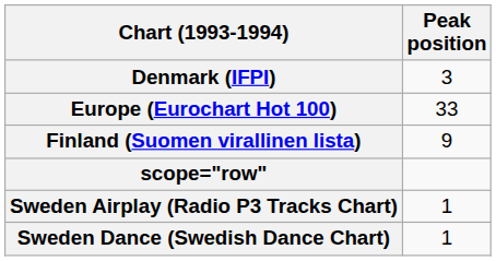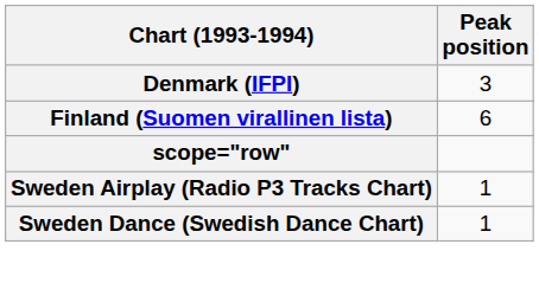- row: Europe (Eurochart Hot 100) | 33
Finland (Suomen virallinen lista) | Peak position: 9 -> 6
